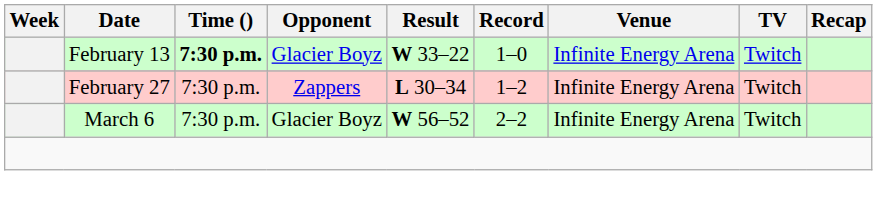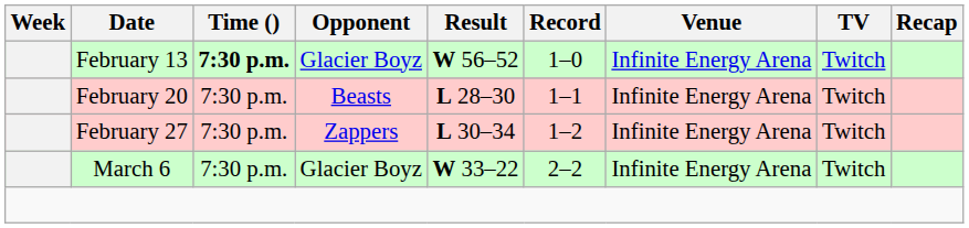February 13 | Result: W 33–22 -> W 56–52
+ row: February 20 | 7:30 p.m. | Beasts | L 28–30 | 1–1 | Infinite Energy Arena | Twitch
March 6 | Result: W 56–52 -> W 33–22
